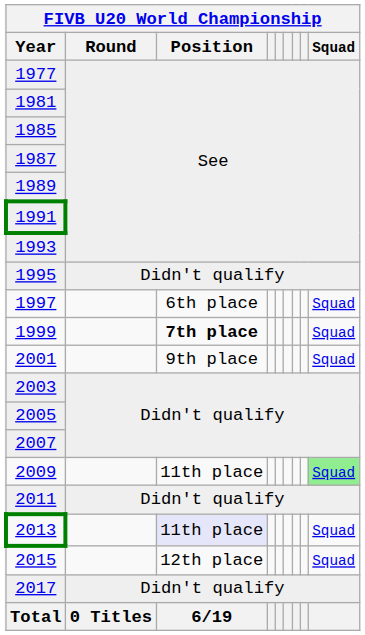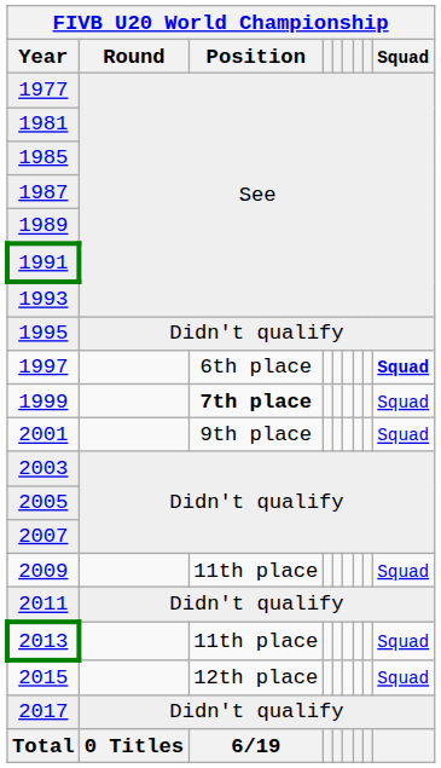1997 | FIVB U20 World Championship / Squad: normal -> bold
2009 | FIVB U20 World Championship / Squad: lightgreen background -> no background
2013 | FIVB U20 World Championship / Position: lavender background -> no background
